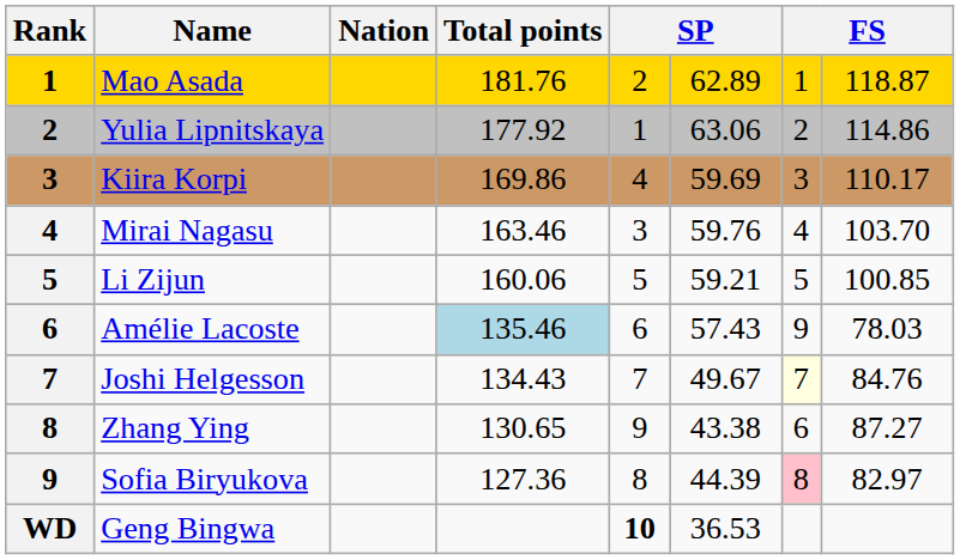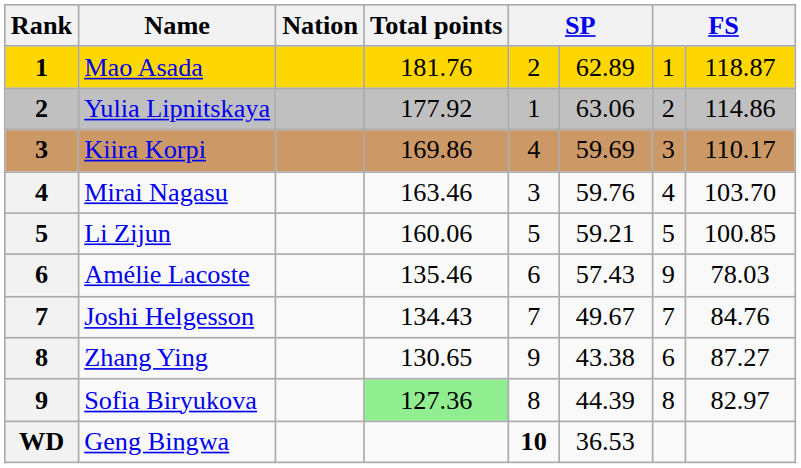Amélie Lacoste | Total points: lightblue background -> no background
Joshi Helgesson | column 7: lightyellow background -> no background
Sofia Biryukova | Total points: no background -> lightgreen background
Sofia Biryukova | column 7: pink background -> no background
